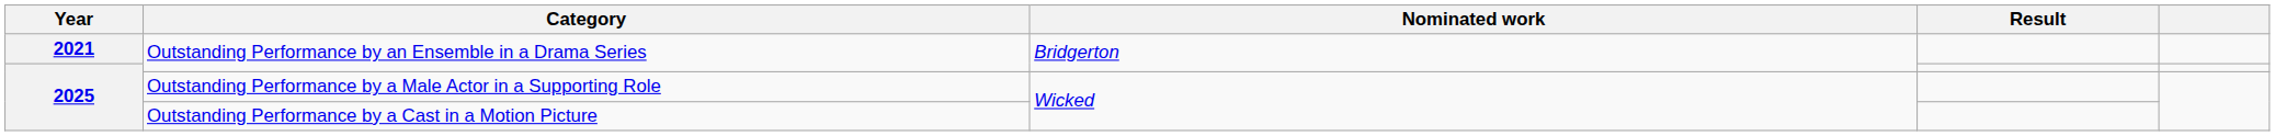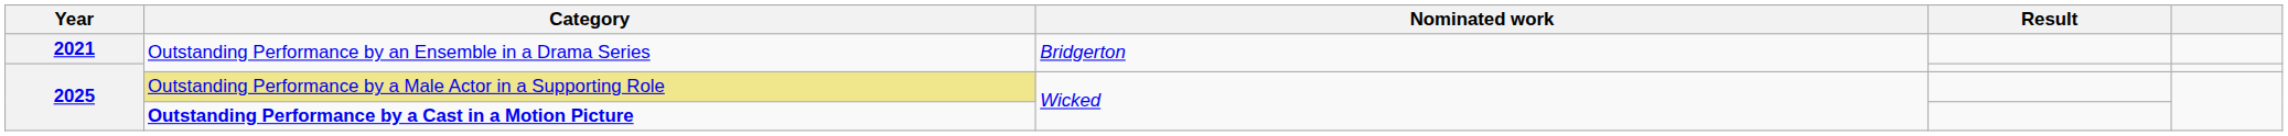Outstanding Performance by a Male Actor in a Supporting Role | Category: no background -> khaki background
Outstanding Performance by a Cast in a Motion Picture | Category: normal -> bold
